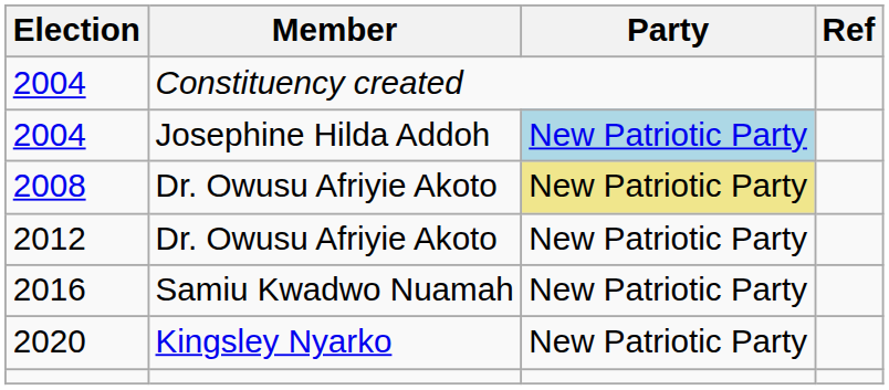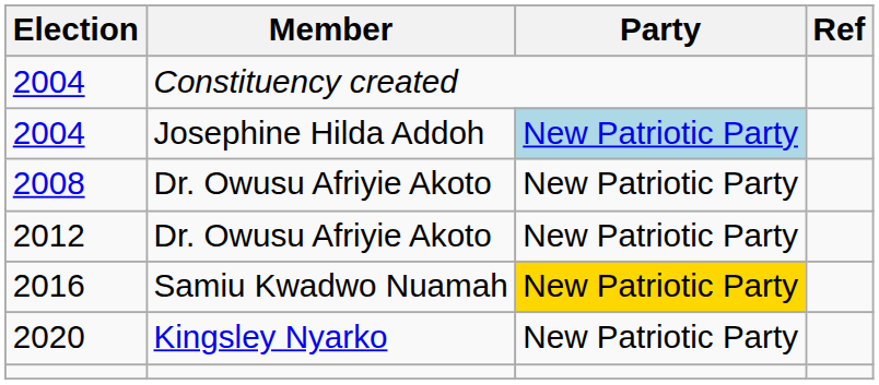2008 | Party: khaki background -> no background
2016 | Party: no background -> gold background
